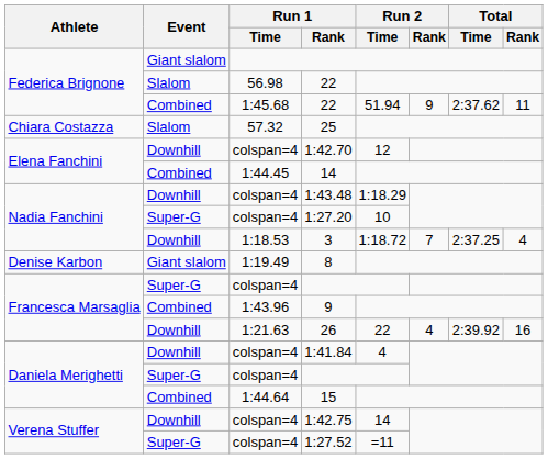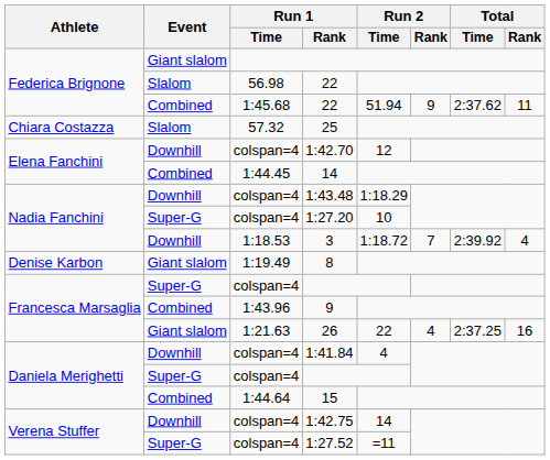3 | Total / Time: 2:37.25 -> 2:39.92
26 | Event: Downhill -> Giant slalom
26 | Total / Time: 2:39.92 -> 2:37.25
